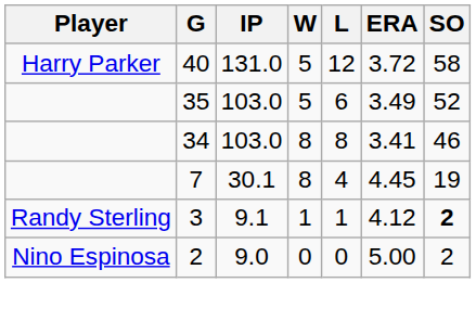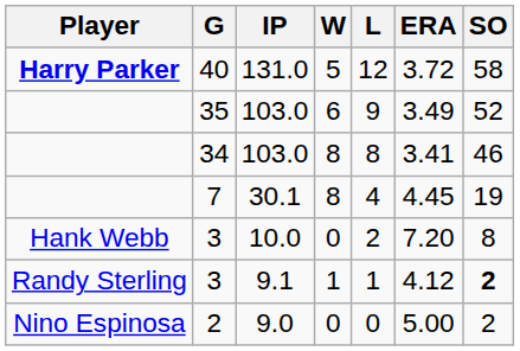40 | Player: normal -> bold
35 | W: 5 -> 6
35 | L: 6 -> 9
+ row: Hank Webb | 3 | 10.0 | 0 | 2 | 7.20 | 8
